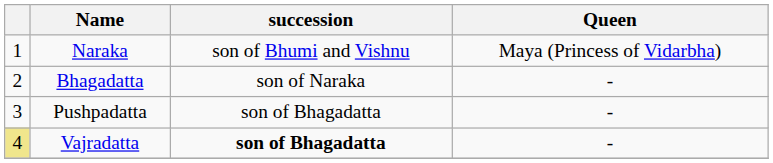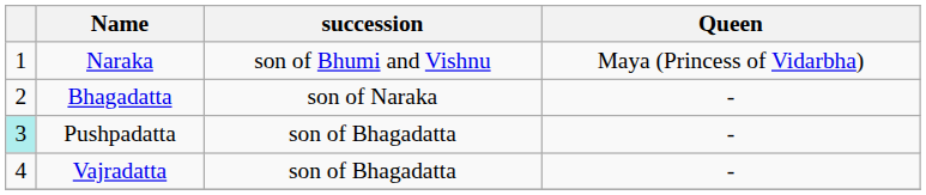Pushpadatta | column 1: no background -> paleturquoise background
Vajradatta | column 1: khaki background -> no background
Vajradatta | succession: bold -> normal
